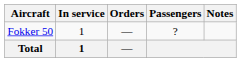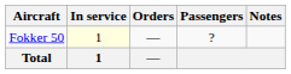Fokker 50 | In service: no background -> lightyellow background
